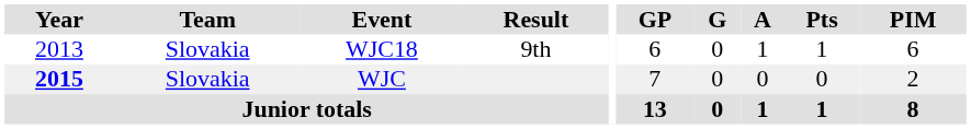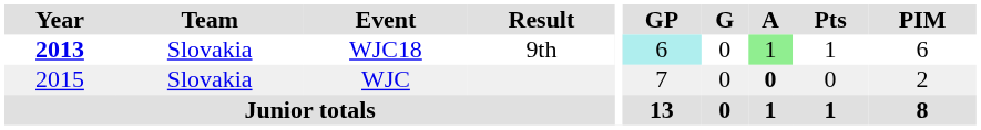WJC18 | Year: normal -> bold
WJC18 | GP: no background -> paleturquoise background
WJC18 | A: no background -> lightgreen background
WJC | Year: bold -> normal
WJC | A: normal -> bold
